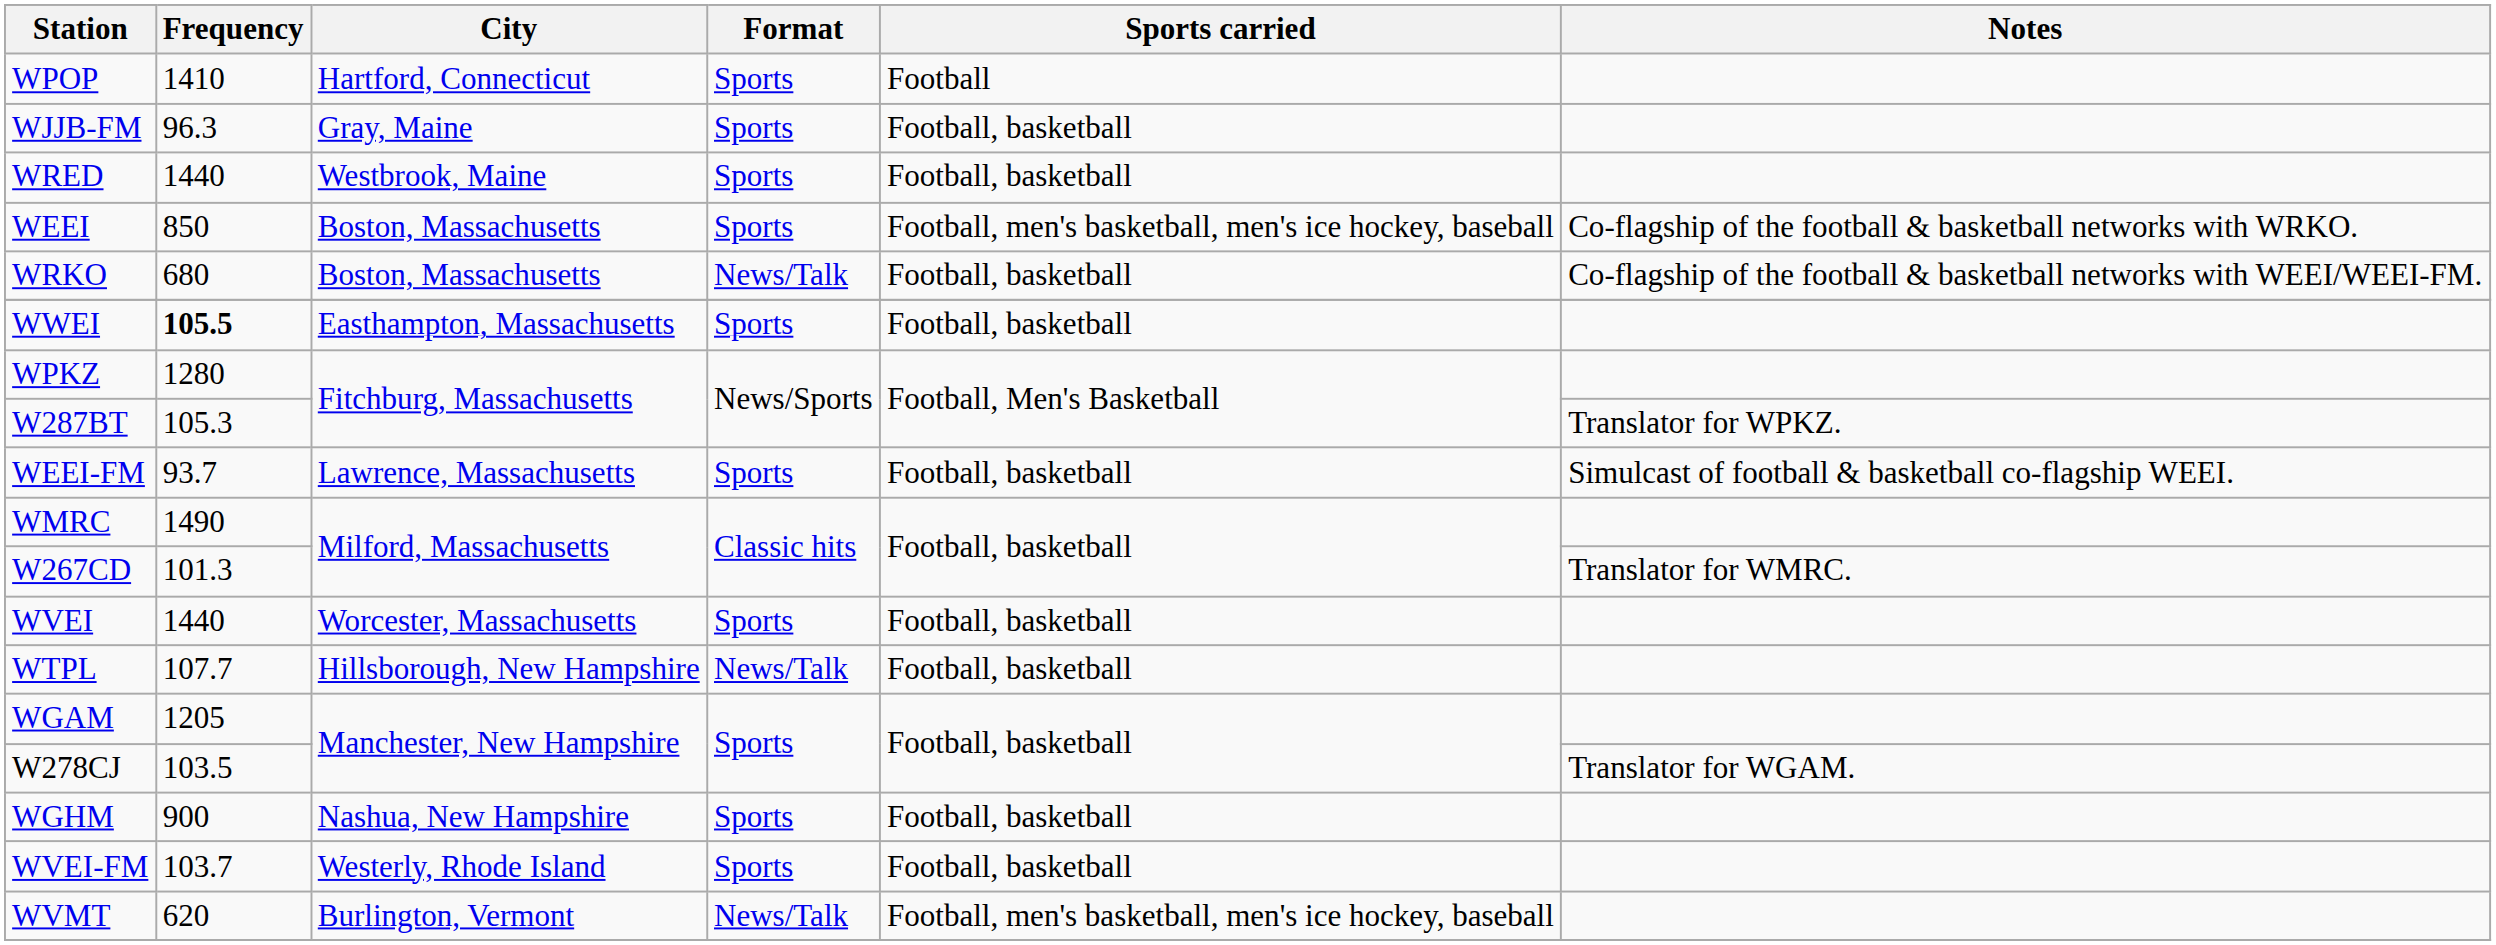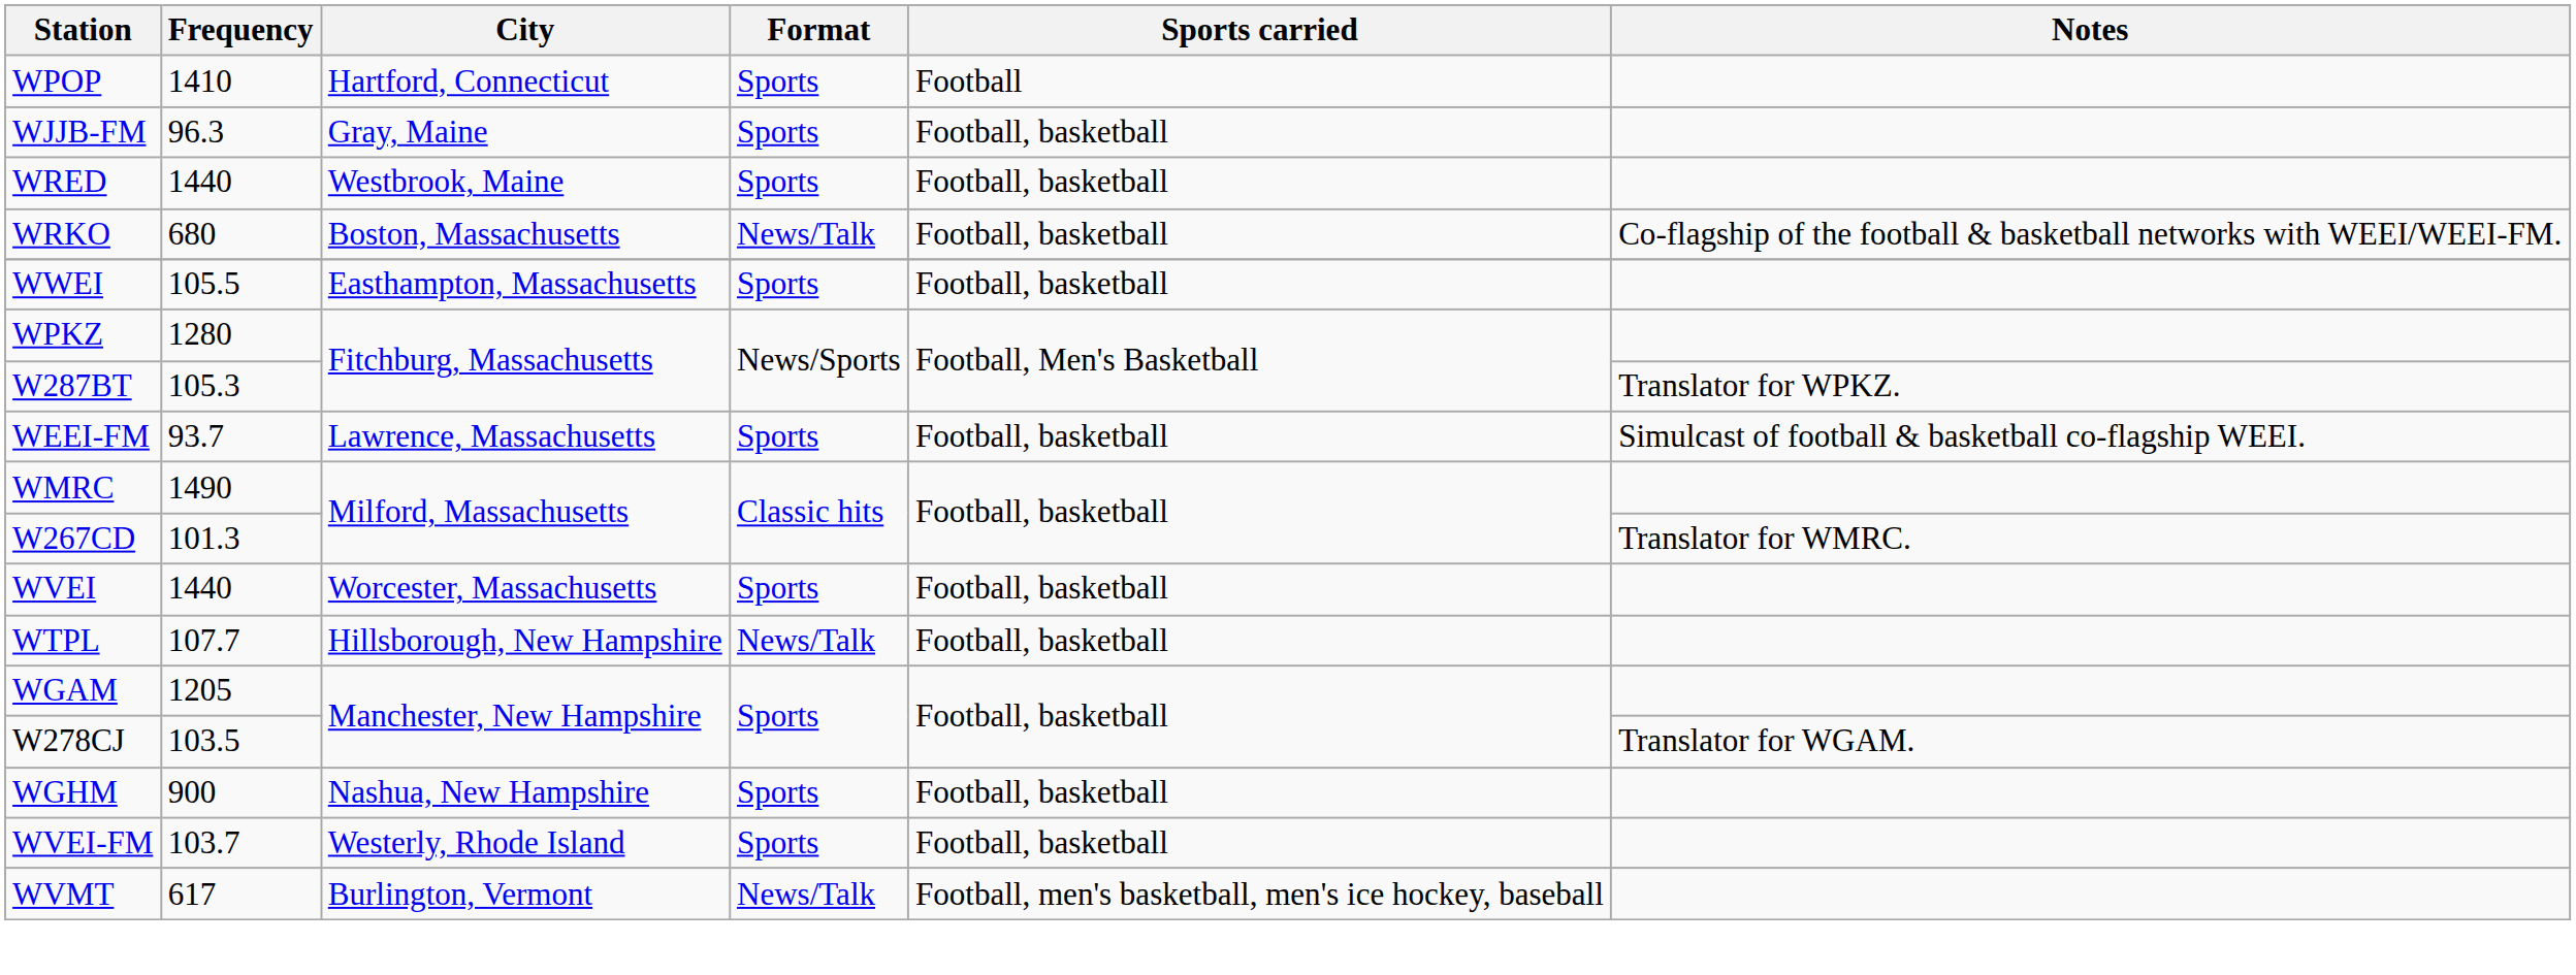- row: WEEI | 850 | Boston, Massachusetts | Sports | Football, men's basketball, men's ice hockey, baseball | Co-flagship of the football & basketball networks with WRKO.
WWEI | Frequency: bold -> normal
WVMT | Frequency: 620 -> 617
